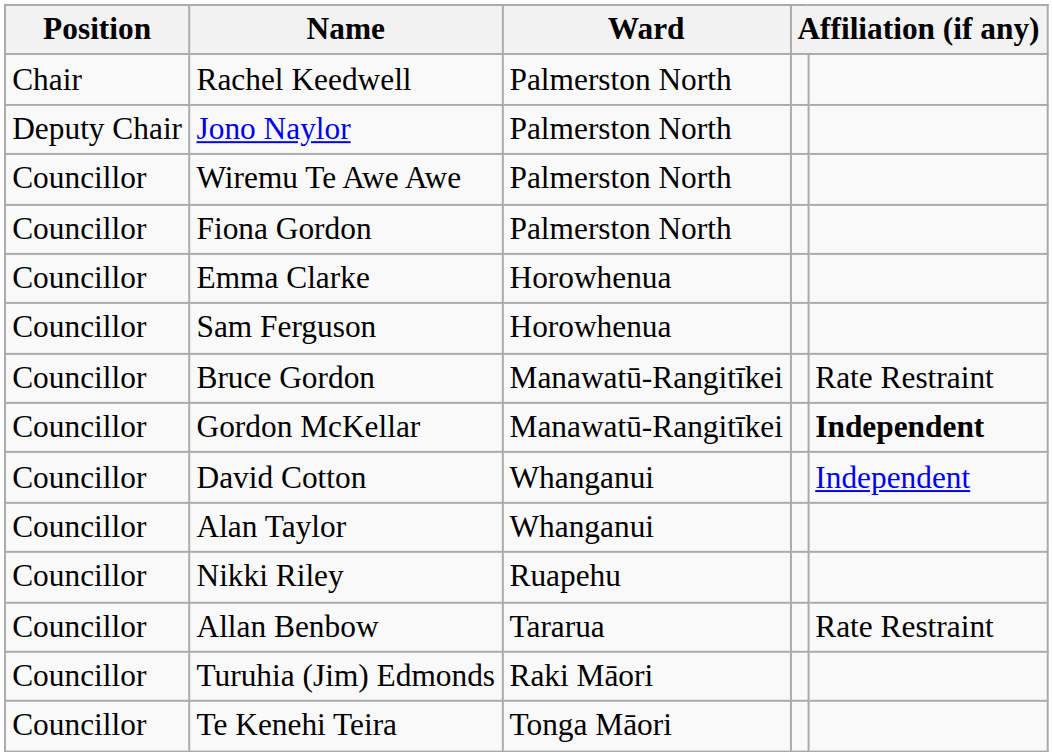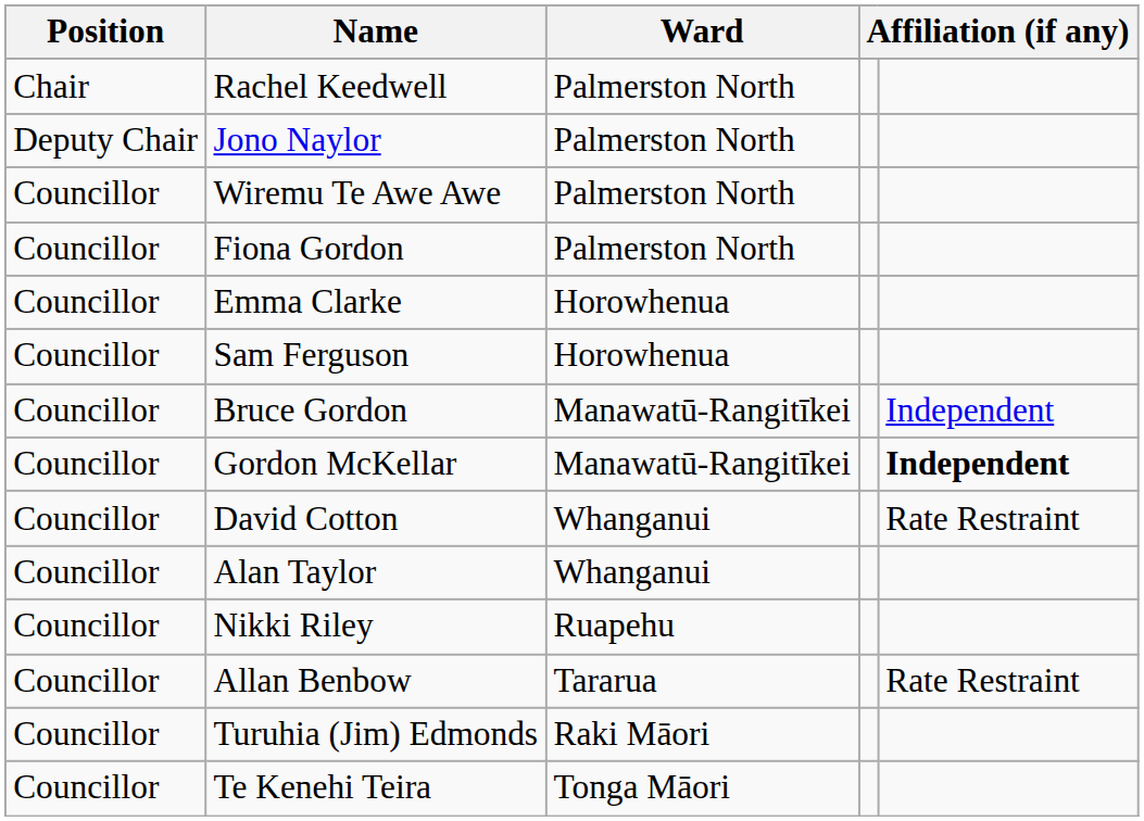Bruce Gordon | column 5: Rate Restraint -> Independent
David Cotton | column 5: Independent -> Rate Restraint
